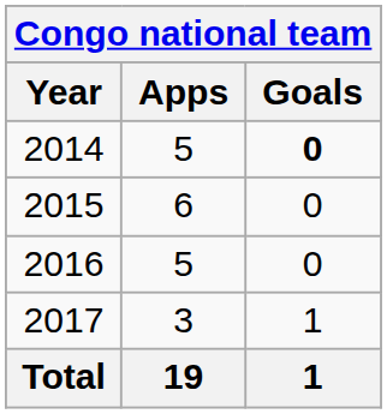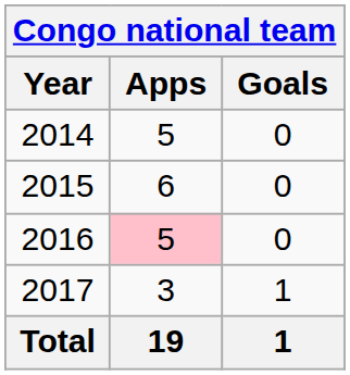2014 | Goals: bold -> normal
2016 | Apps: no background -> pink background
